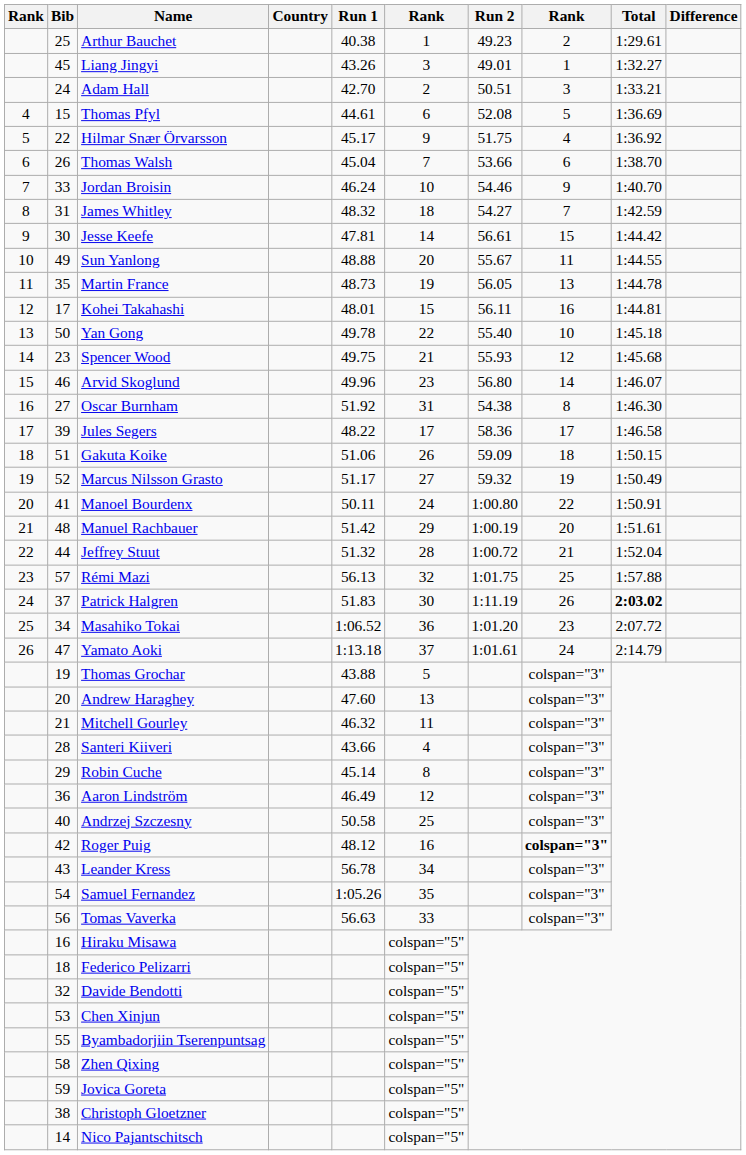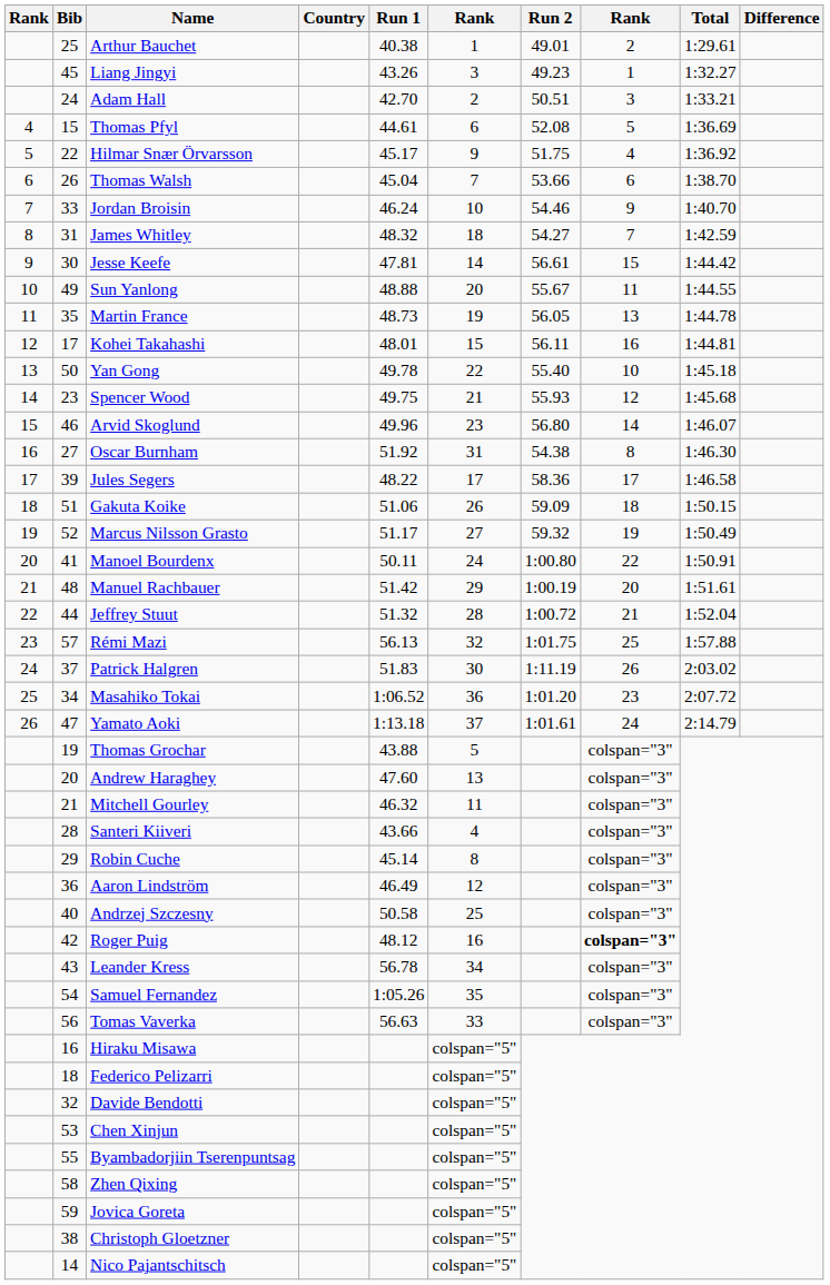Arthur Bauchet | Run 2: 49.23 -> 49.01
Liang Jingyi | Run 2: 49.01 -> 49.23
Patrick Halgren | Total: bold -> normal
